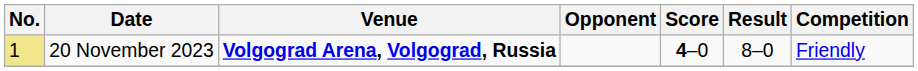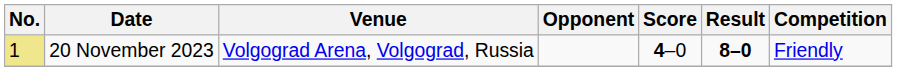20 November 2023 | Venue: bold -> normal
20 November 2023 | Result: normal -> bold
